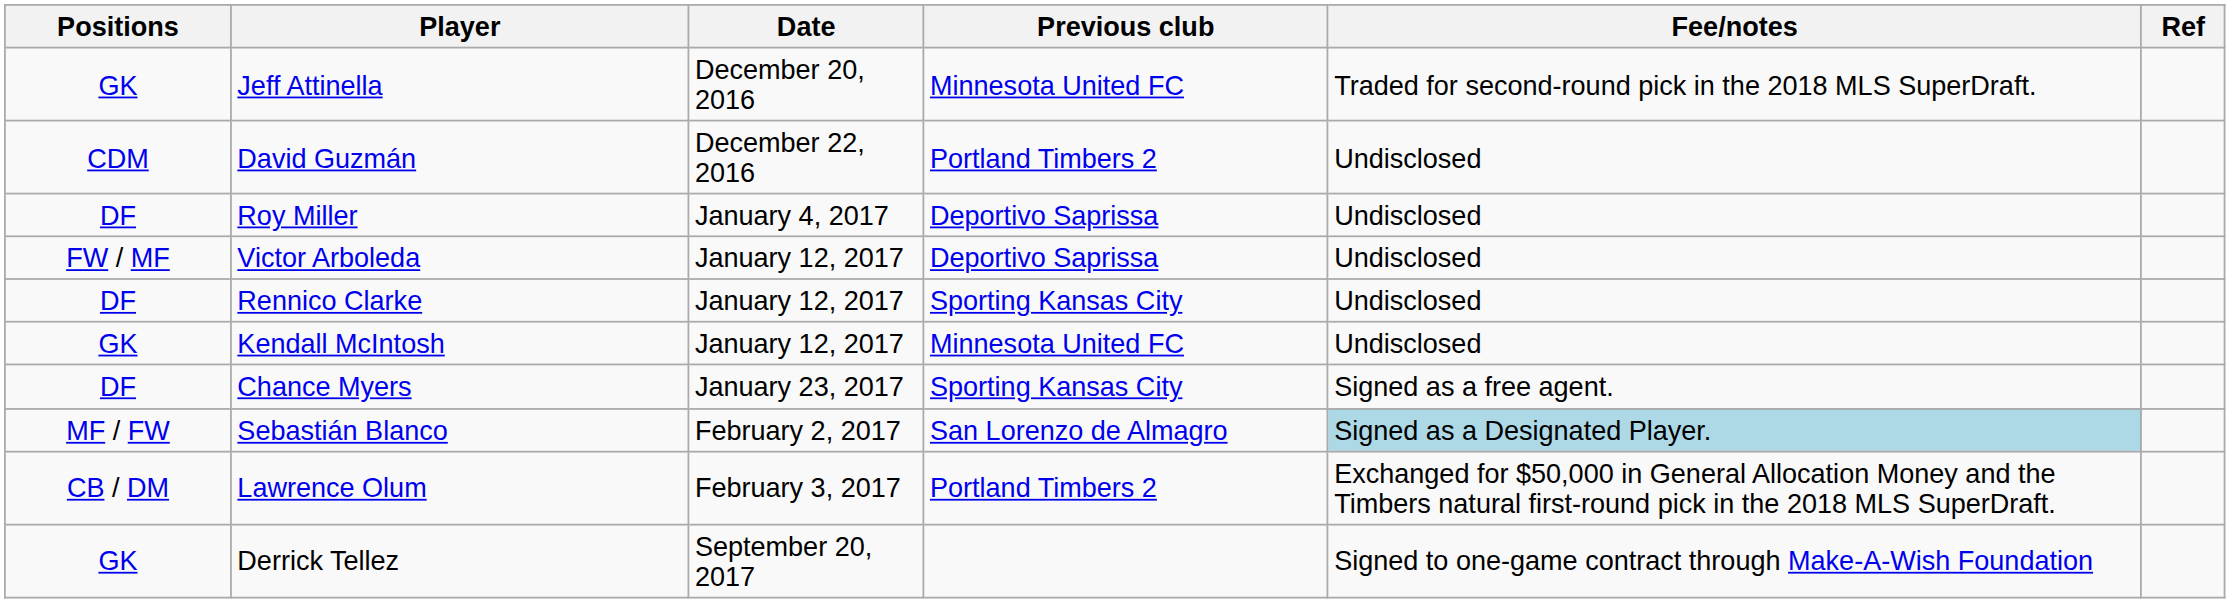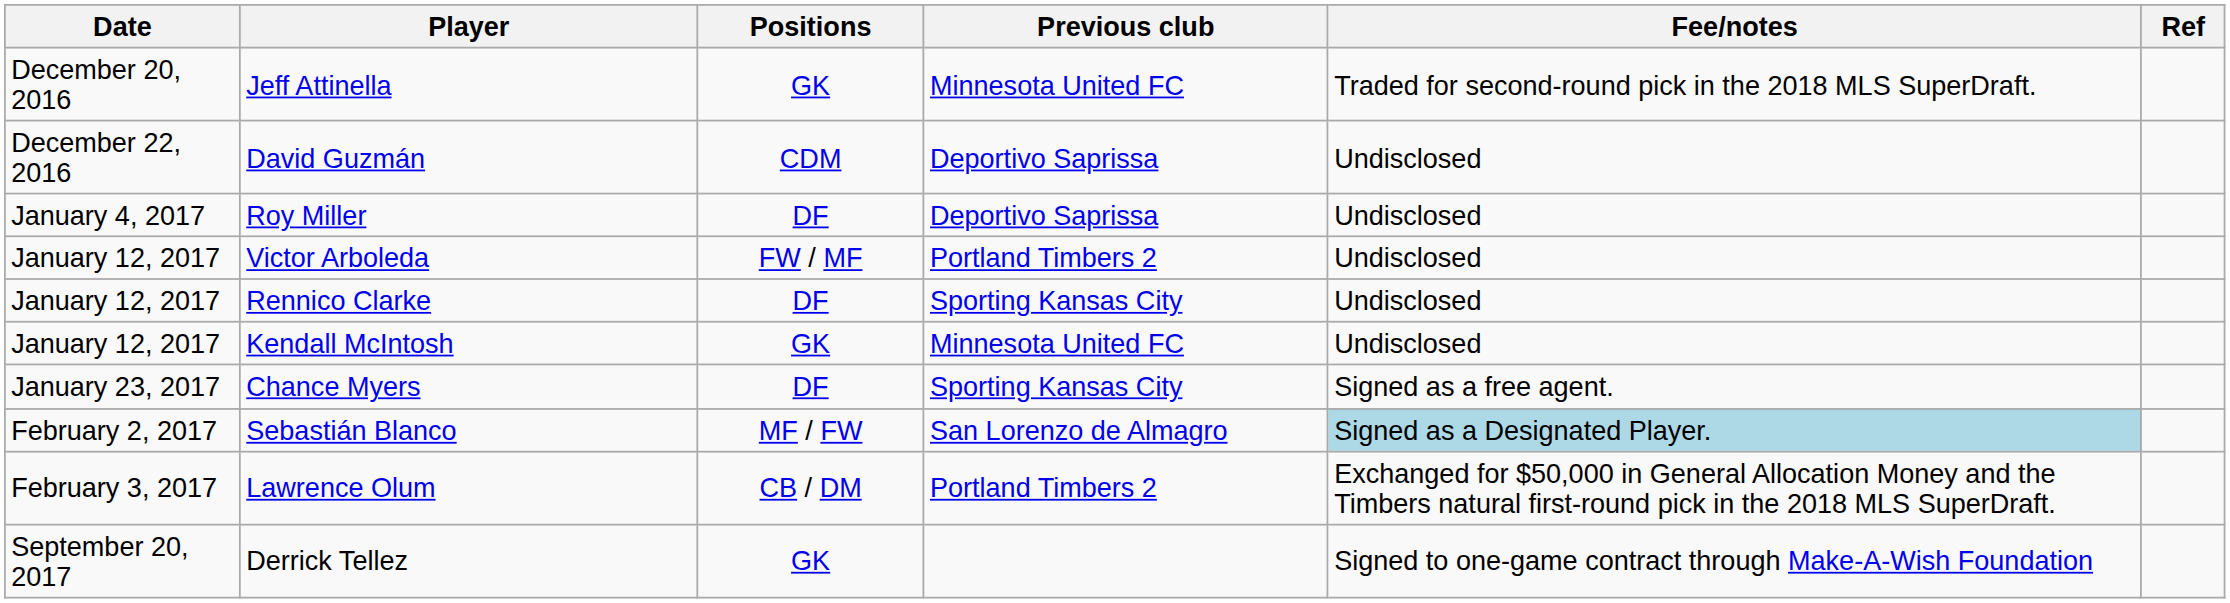columns swapped: Date <-> Positions
David Guzmán | Previous club: Portland Timbers 2 -> Deportivo Saprissa
Victor Arboleda | Previous club: Deportivo Saprissa -> Portland Timbers 2
